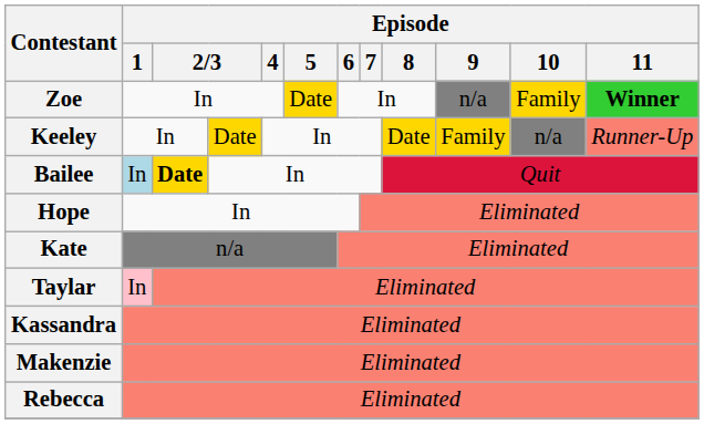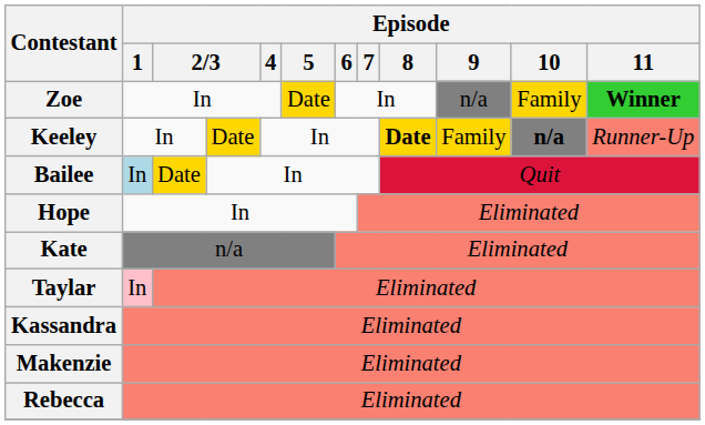Keeley | Episode / 8: normal -> bold
Keeley | Episode / 10: normal -> bold
Bailee | column 3: bold -> normal
